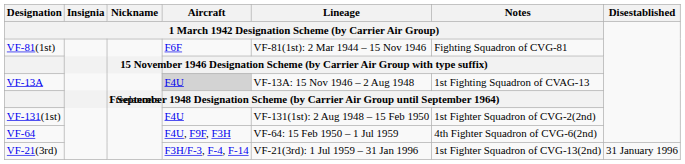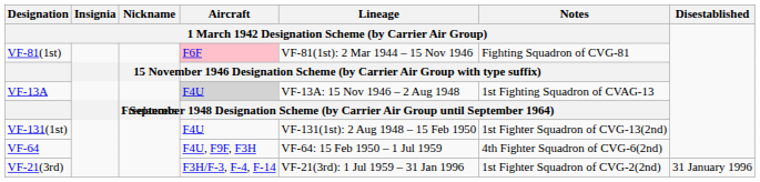VF-81(1st) | column 4: no background -> pink background
VF-131(1st) | column 6: 1st Fighter Squadron of CVG-2(2nd) -> 1st Fighter Squadron of CVG-13(2nd)
VF-21(3rd) | column 6: 1st Fighter Squadron of CVG-13(2nd) -> 1st Fighter Squadron of CVG-2(2nd)
